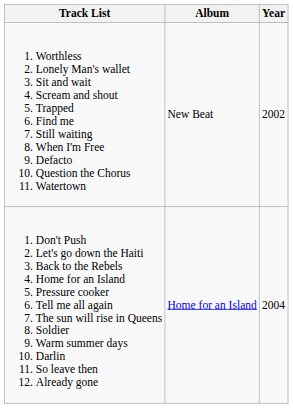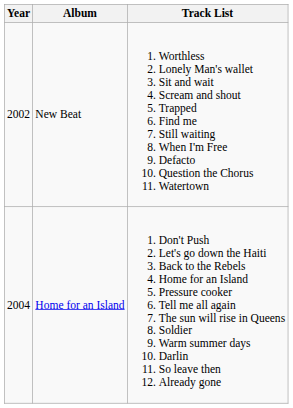columns swapped: Year <-> Track List
